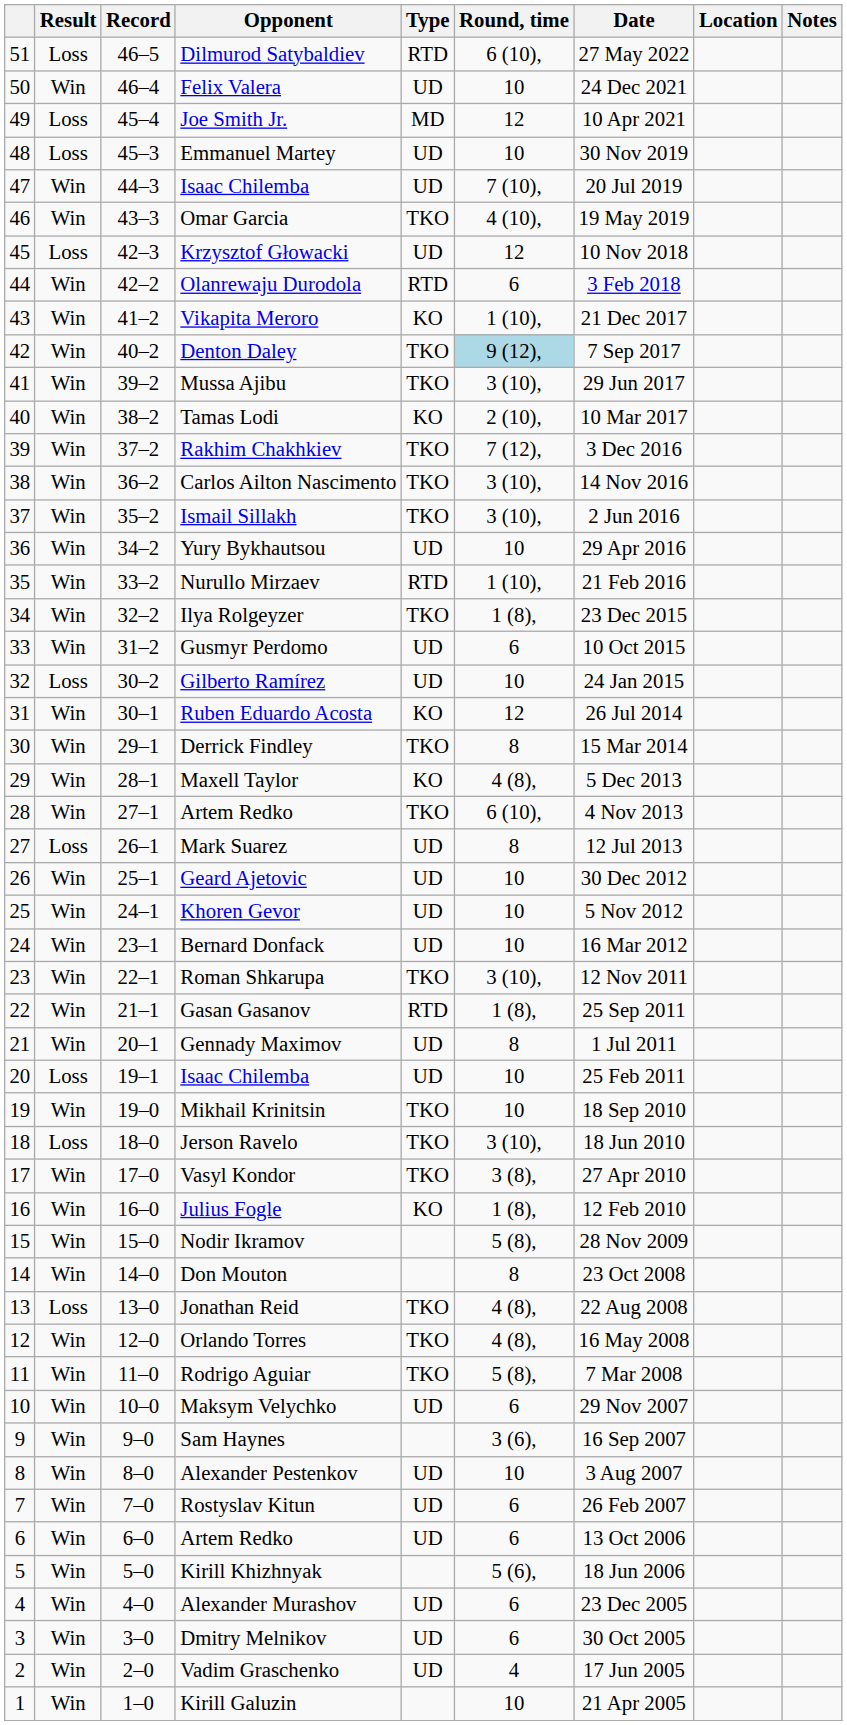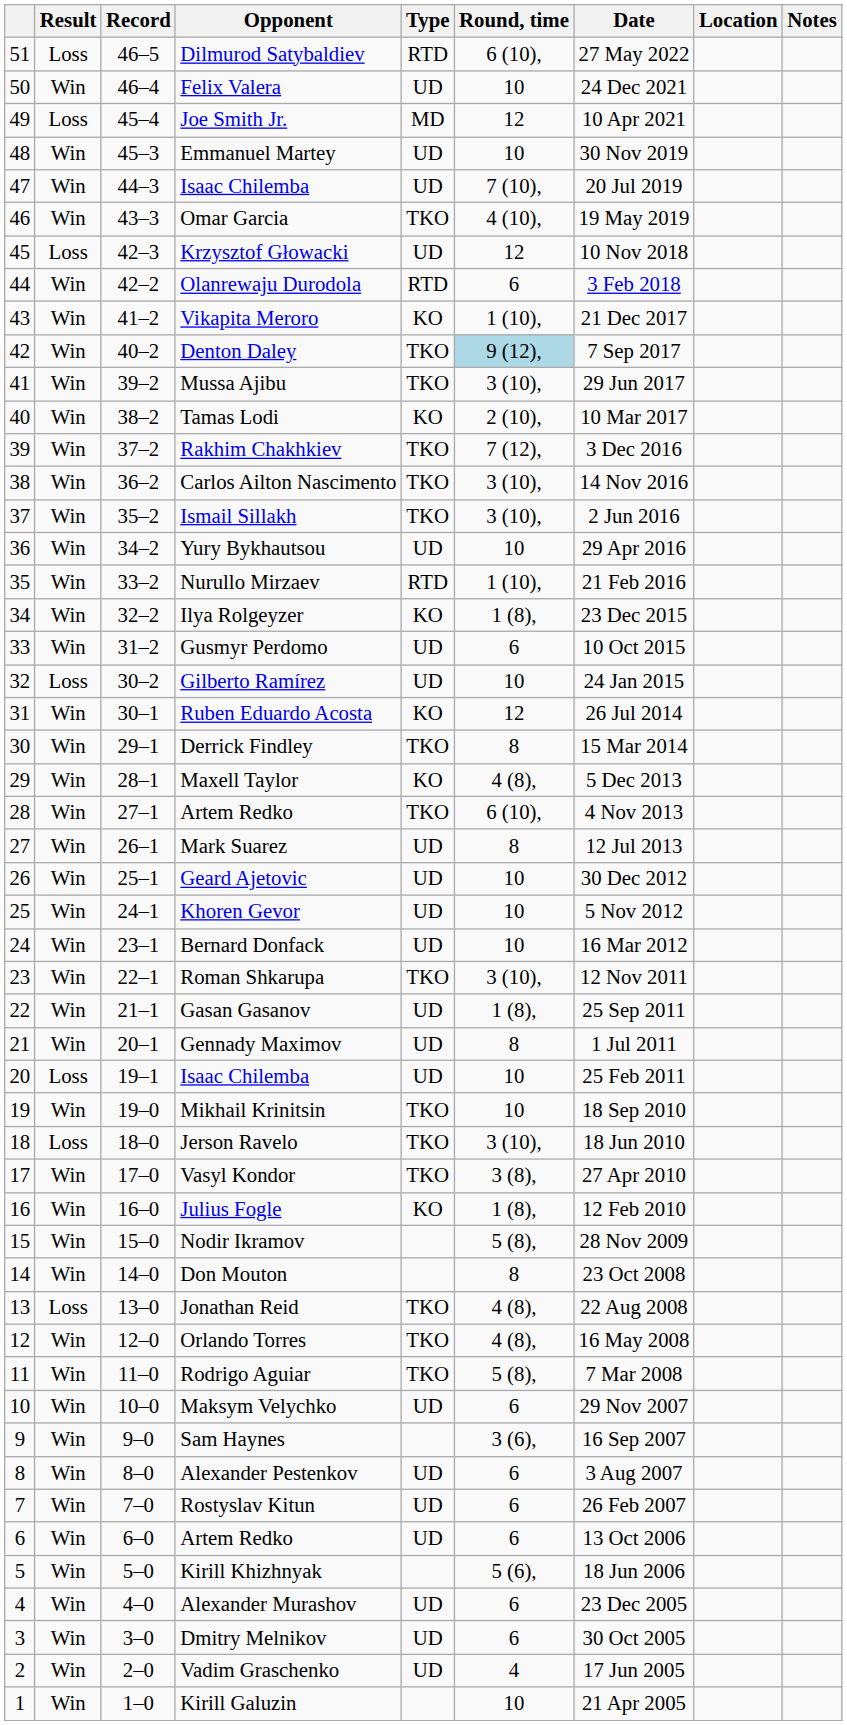Emmanuel Martey | Result: Loss -> Win
Ilya Rolgeyzer | Type: TKO -> KO
Mark Suarez | Result: Loss -> Win
Gasan Gasanov | Type: RTD -> UD
Alexander Pestenkov | Round, time: 10 -> 6
